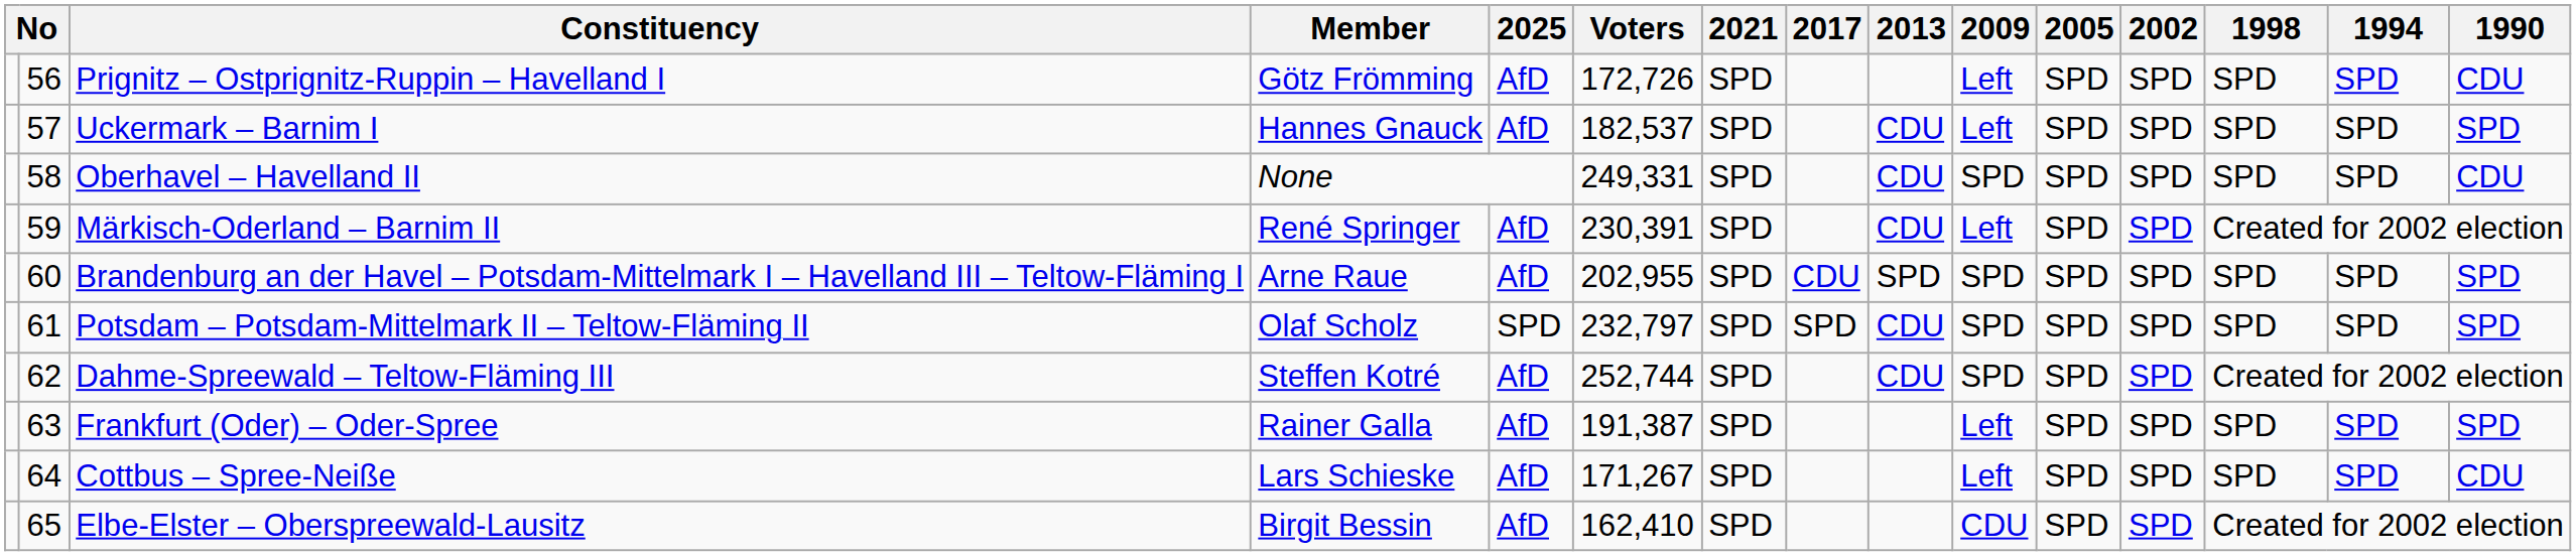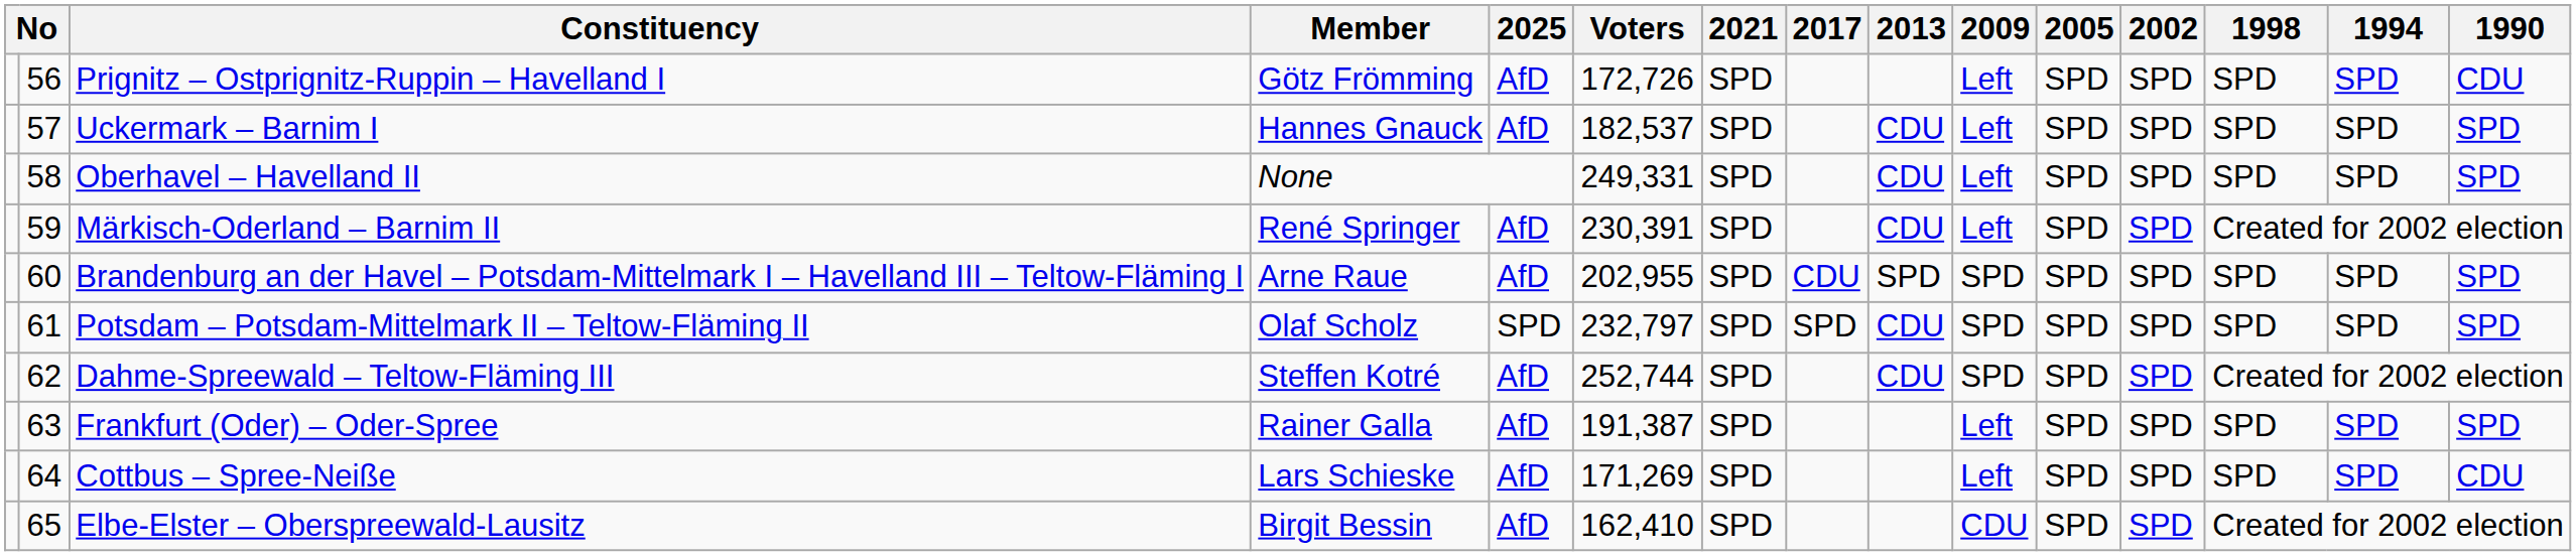Oberhavel – Havelland II | 2009: SPD -> Left
Oberhavel – Havelland II | 1990: CDU -> SPD
Cottbus – Spree-Neiße | Voters: 171,267 -> 171,269
